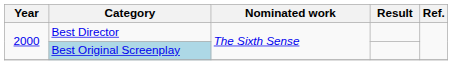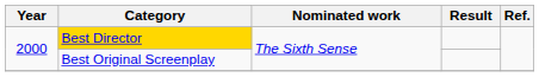Best Director | Category: no background -> gold background
Best Original Screenplay | Category: lightblue background -> no background
